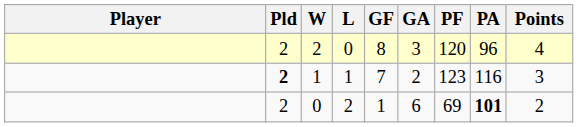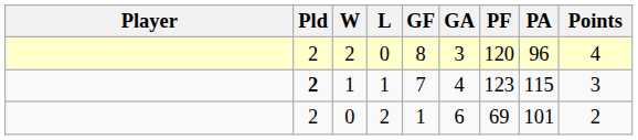row 3 | GA: 2 -> 4
row 3 | PA: 116 -> 115
row 4 | PA: bold -> normal
